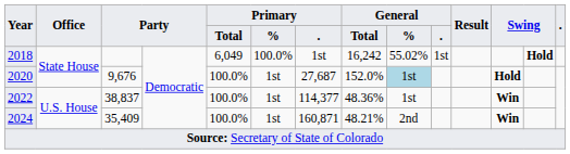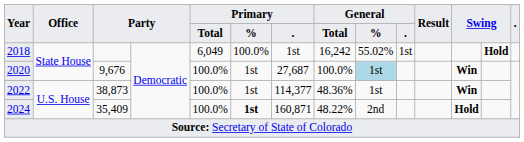2020 | General / Total: 152.0% -> 100.0%
2020 | column 12: Hold -> Win
2022 | column 3: 38,837 -> 38,873
2024 | Primary / %: normal -> bold
2024 | General / Total: 48.21% -> 48.22%
2024 | column 12: Win -> Hold
